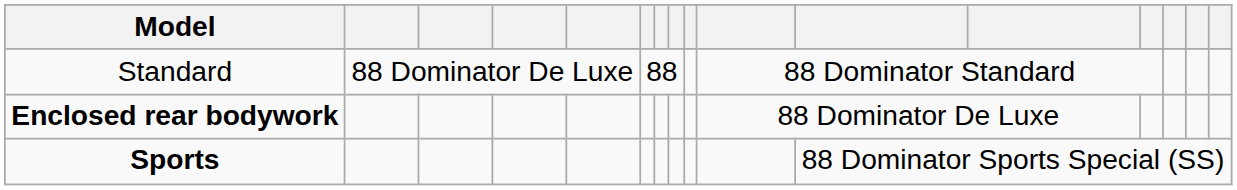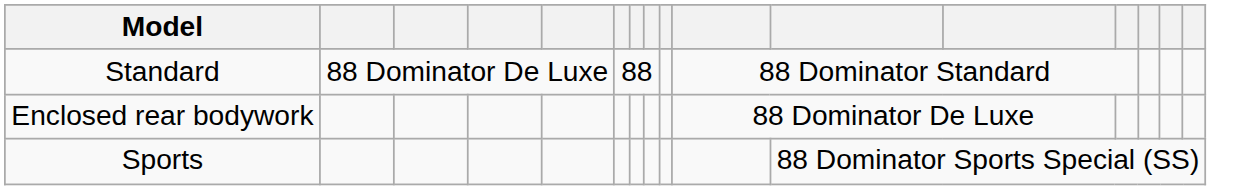Enclosed rear bodywork | Model: bold -> normal
Sports | Model: bold -> normal
